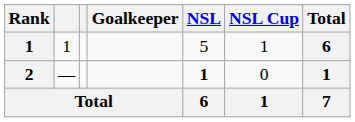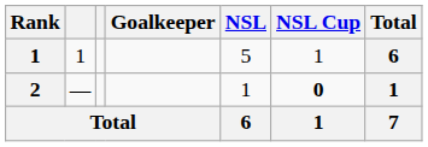2 | NSL: bold -> normal
2 | NSL Cup: normal -> bold
